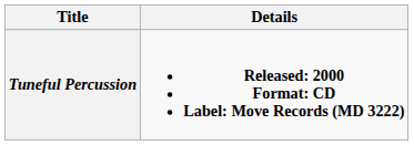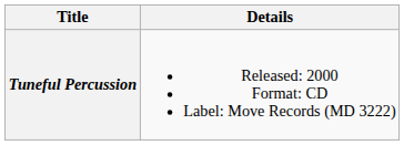Tuneful Percussion | Details: bold -> normal
